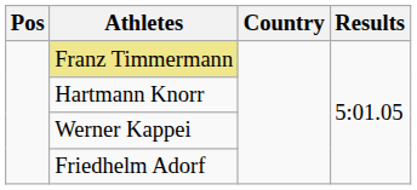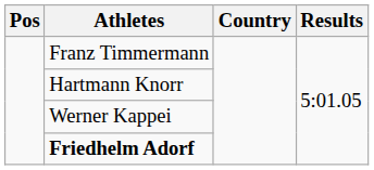Franz Timmermann | Athletes: khaki background -> no background
Friedhelm Adorf | Athletes: normal -> bold
